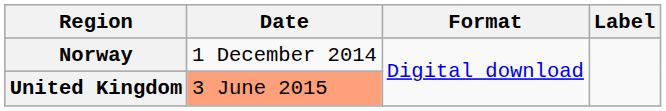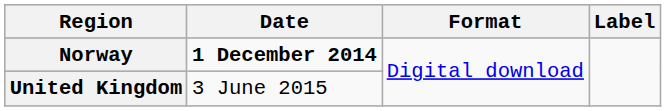Norway | Date: normal -> bold
United Kingdom | Date: lightsalmon background -> no background
